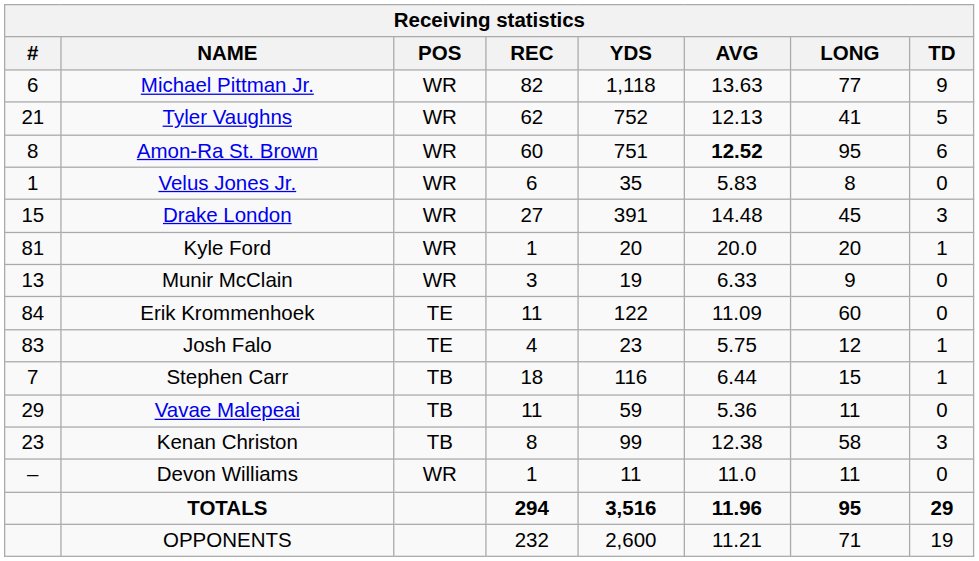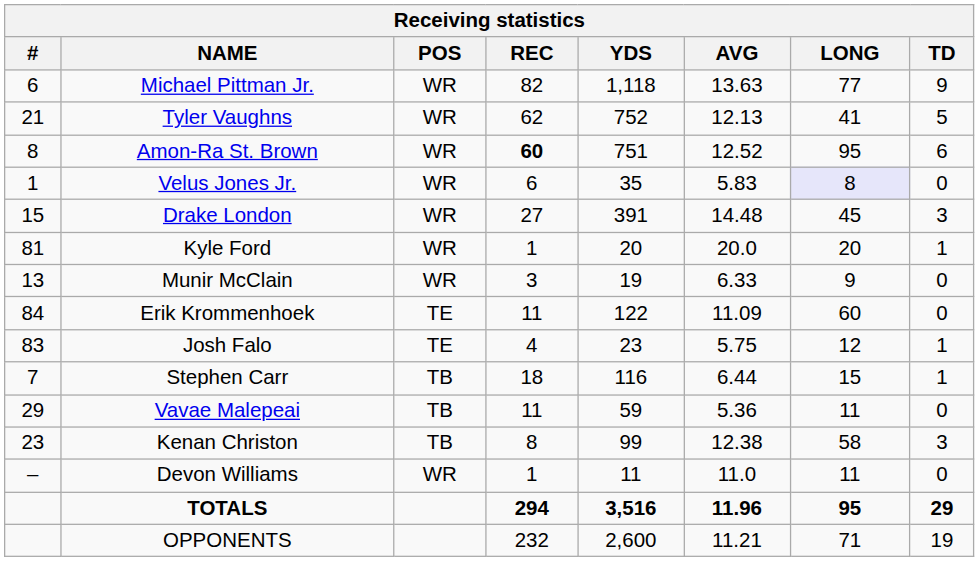Amon-Ra St. Brown | REC: normal -> bold
Amon-Ra St. Brown | AVG: bold -> normal
Velus Jones Jr. | LONG: no background -> lavender background
